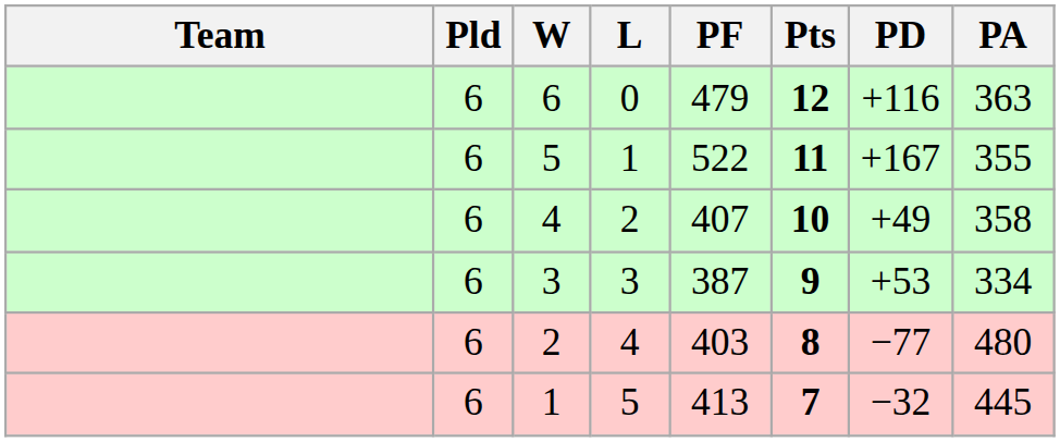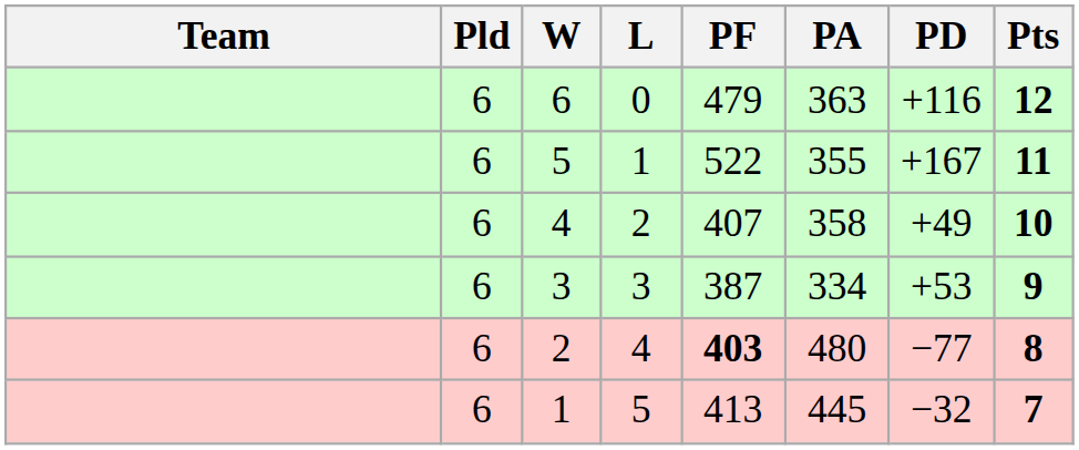columns swapped: PA <-> Pts
row 6 | PF: normal -> bold
